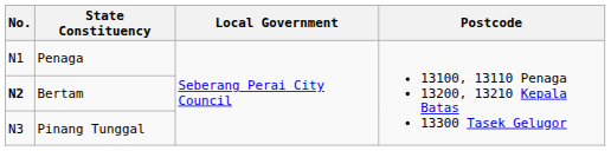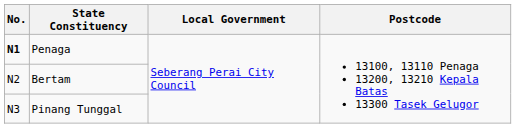Penaga | No.: normal -> bold
Bertam | No.: bold -> normal
